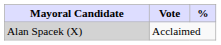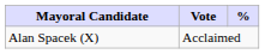Alan Spacek (X) | Mayoral Candidate: lightgrey background -> no background
